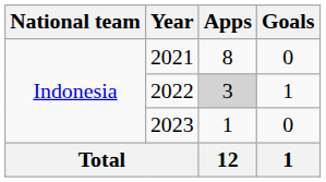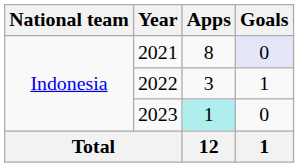2021 | Goals: no background -> lavender background
2022 | Apps: lightgrey background -> no background
2023 | Apps: no background -> paleturquoise background
